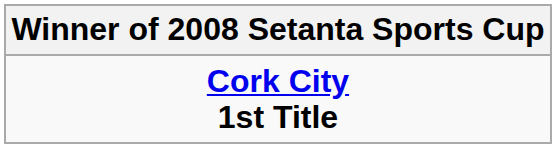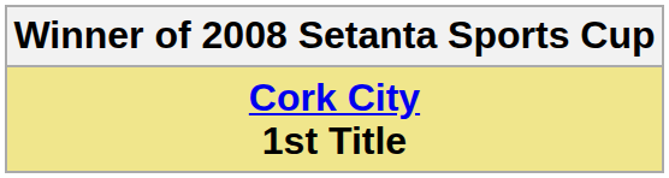row 2 | column 1: no background -> khaki background
